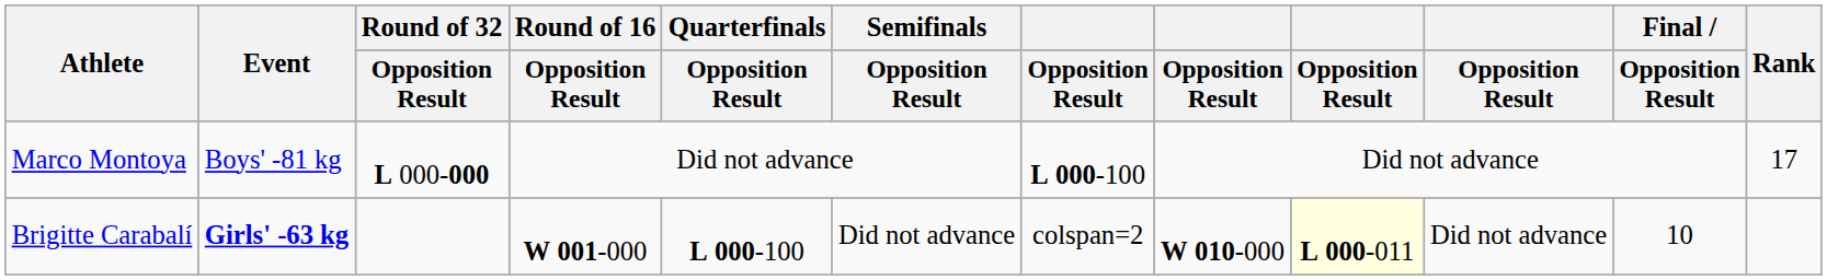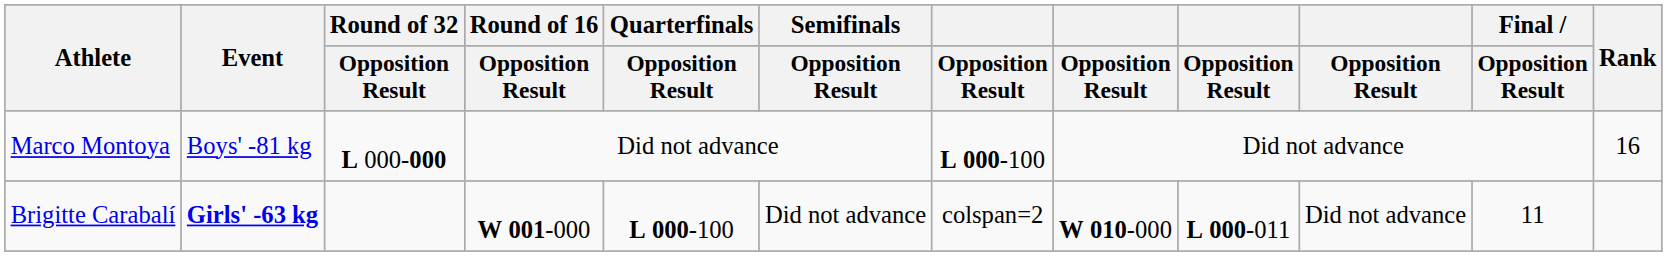Marco Montoya | Rank: 17 -> 16
Brigitte Carabalí | column 9: lightyellow background -> no background
Brigitte Carabalí | Final / Opposition Result: 10 -> 11
